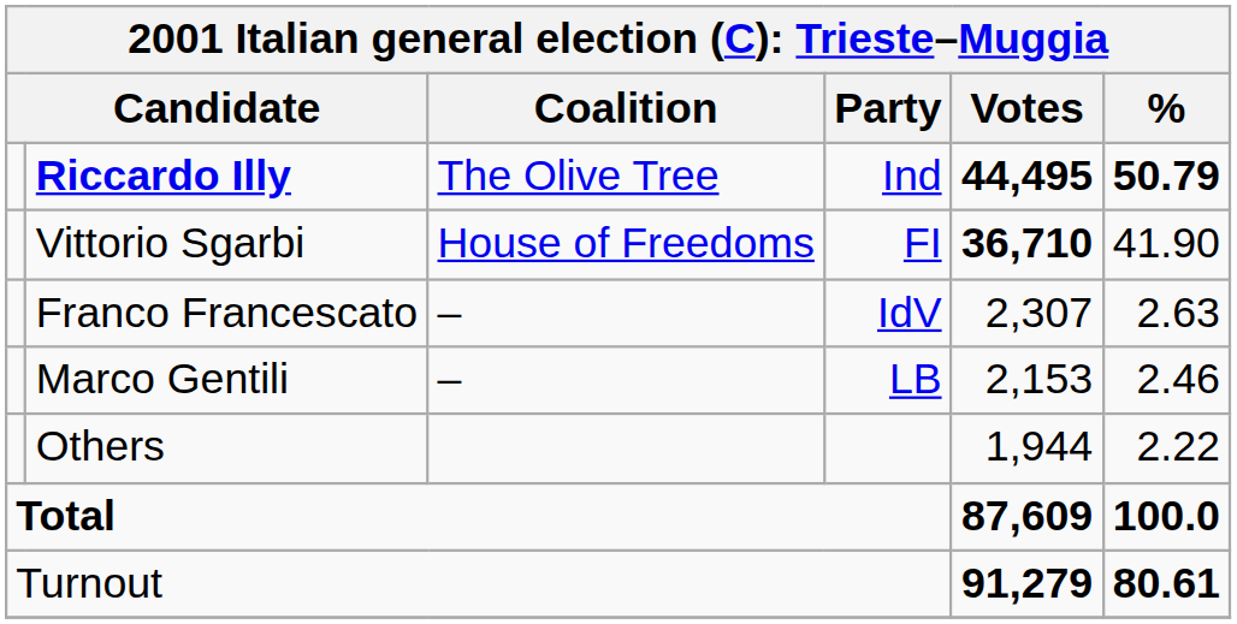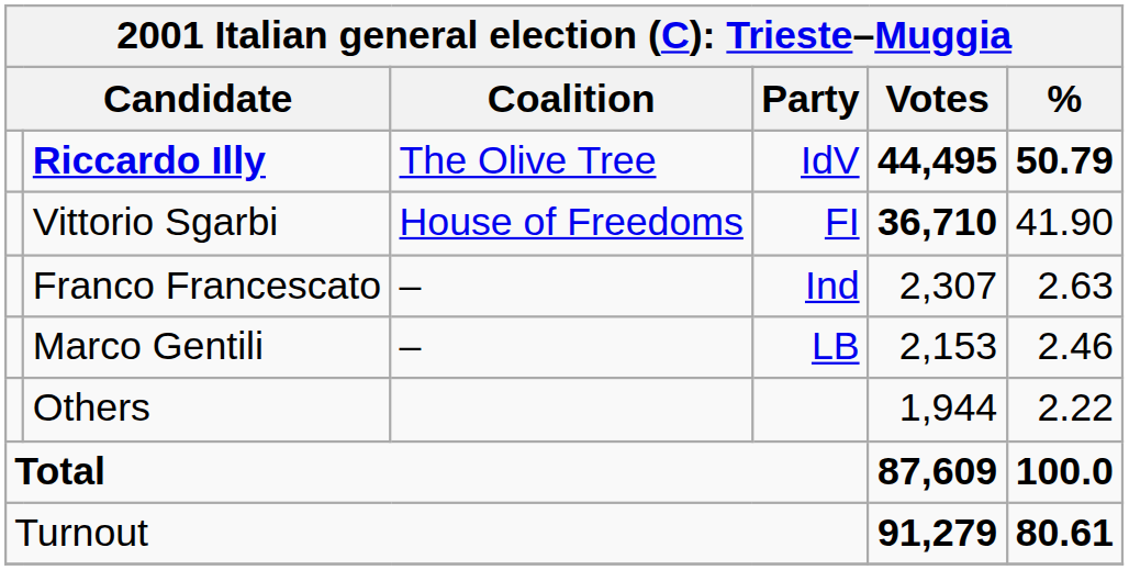Riccardo Illy | Party: Ind -> IdV
Franco Francescato | Party: IdV -> Ind
